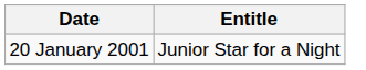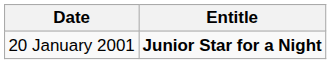20 January 2001 | Entitle: normal -> bold
